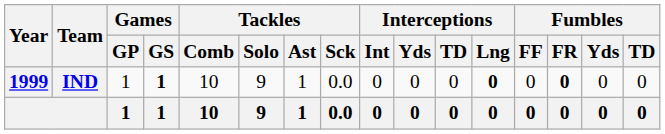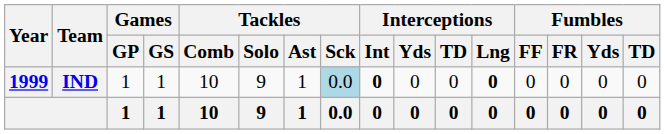IND | Games / GS: bold -> normal
IND | Tackles / Sck: no background -> lightblue background
IND | Interceptions / Int: normal -> bold
IND | Fumbles / FR: bold -> normal
